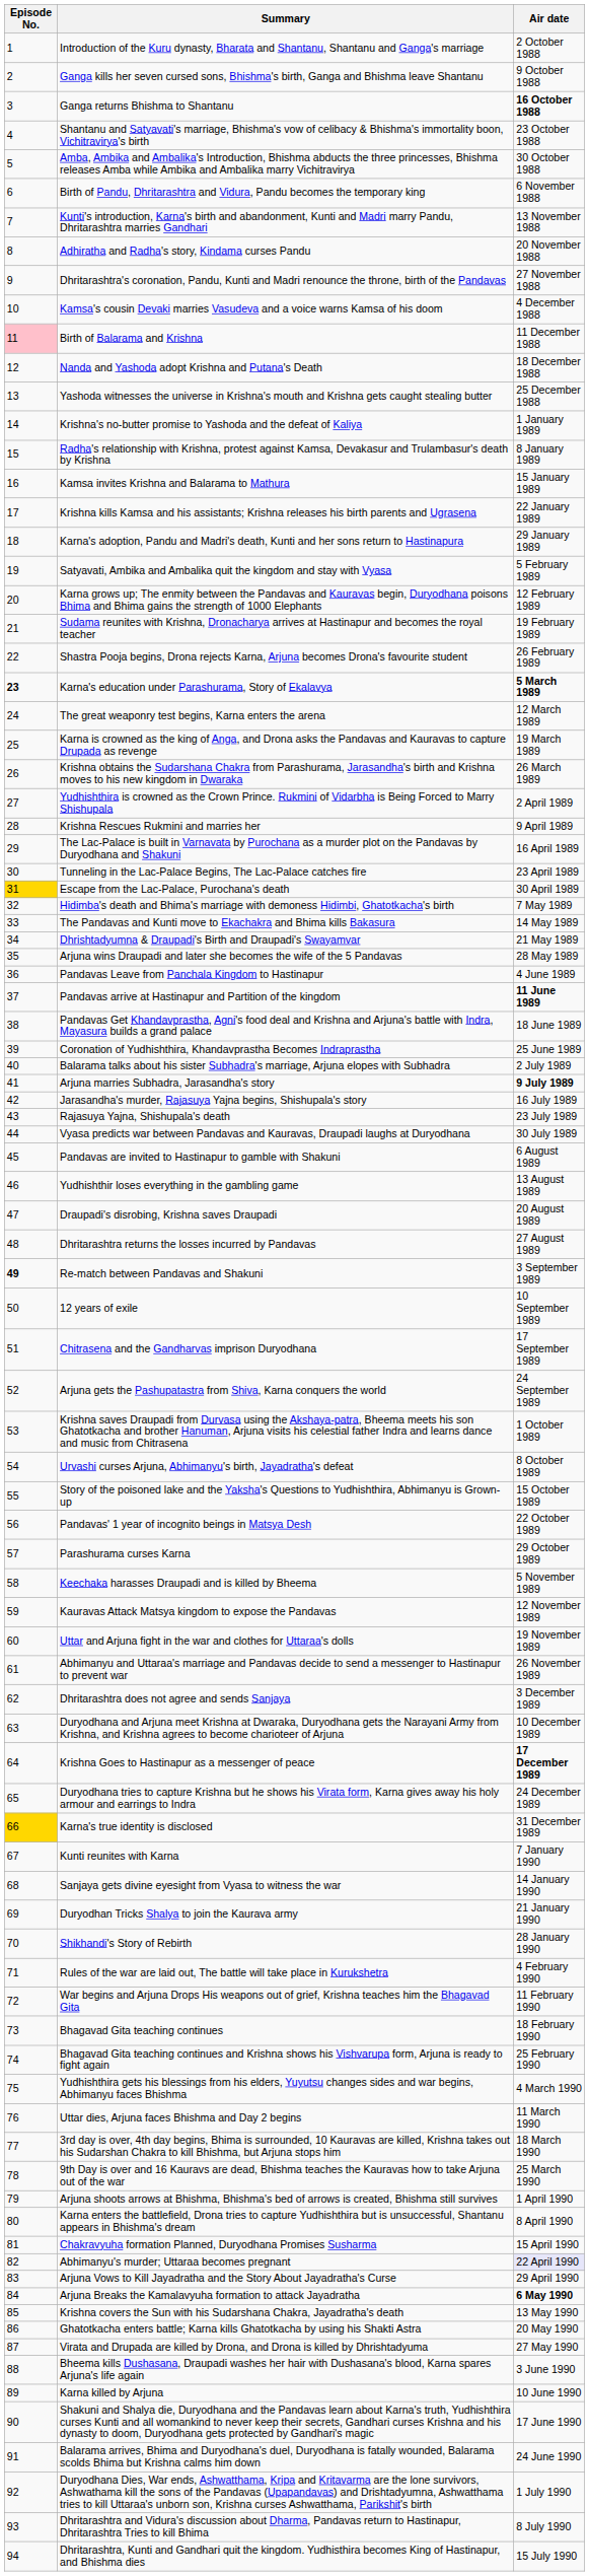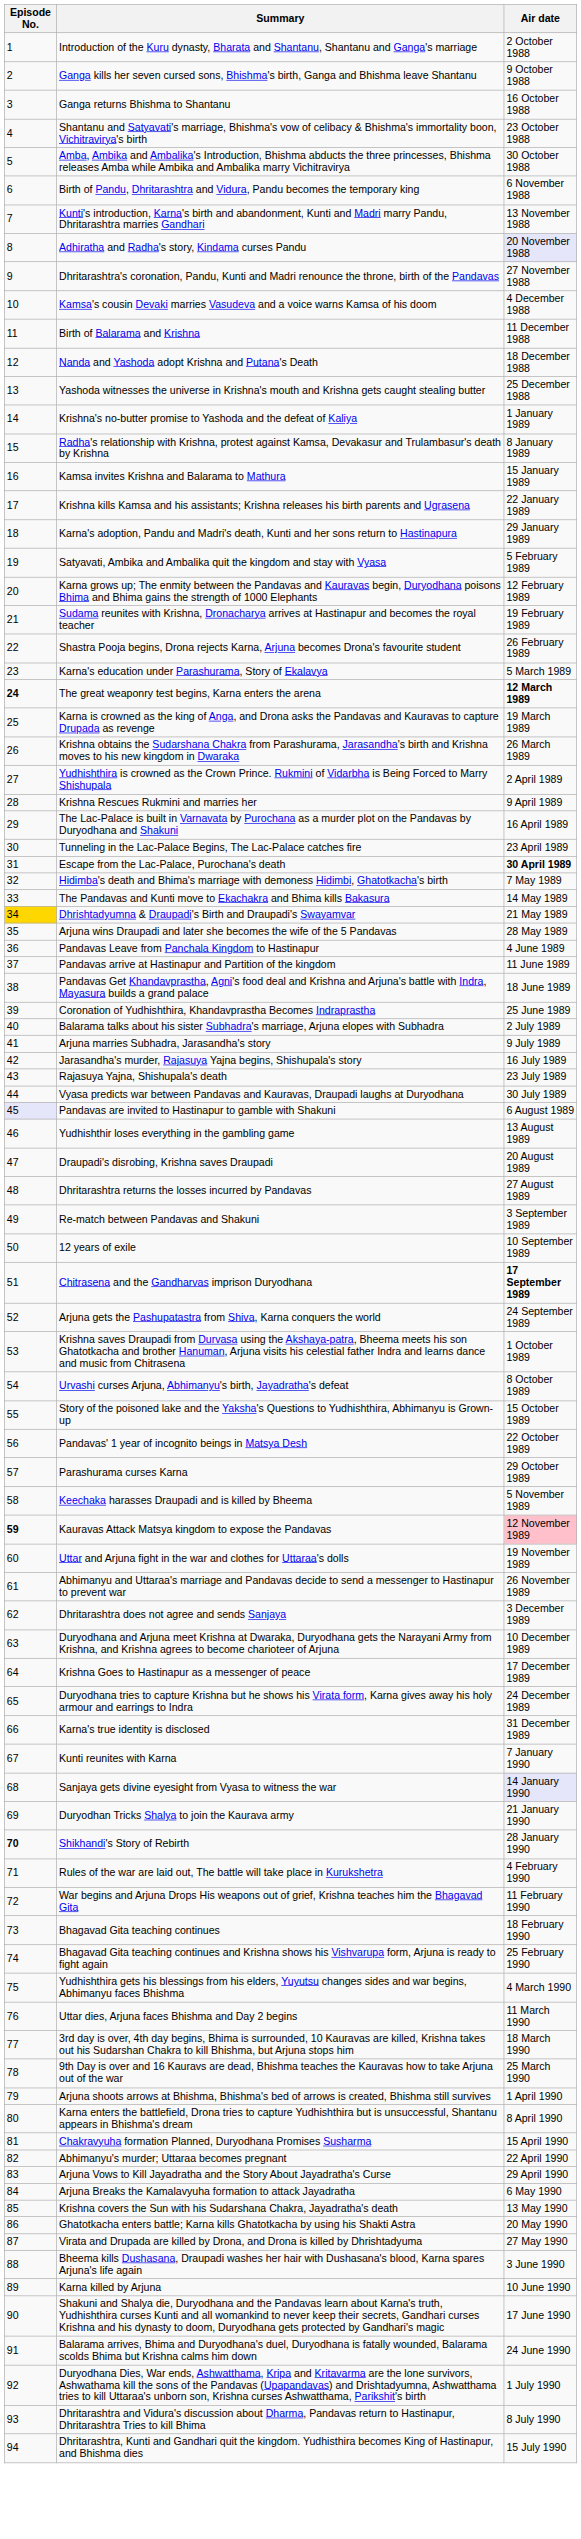Ganga returns Bhishma to Shantanu | Air date: bold -> normal
Adhiratha and Radha's story, Kindama curses Pandu | Air date: no background -> lavender background
Birth of Balarama and Krishna | Episode No.: pink background -> no background
Karna's education under Parashurama, Story of Ekalavya | Episode No.: bold -> normal
Karna's education under Parashurama, Story of Ekalavya | Air date: bold -> normal
The great weaponry test begins, Karna enters the arena | Episode No.: normal -> bold
The great weaponry test begins, Karna enters the arena | Air date: normal -> bold
Escape from the Lac-Palace, Purochana's death | Episode No.: gold background -> no background
Escape from the Lac-Palace, Purochana's death | Air date: normal -> bold
Dhrishtadyumna & Draupadi's Birth and Draupadi's Swayamvar | Episode No.: no background -> gold background
Pandavas arrive at Hastinapur and Partition of the kingdom | Air date: bold -> normal
Arjuna marries Subhadra, Jarasandha's story | Air date: bold -> normal
Pandavas are invited to Hastinapur to gamble with Shakuni | Episode No.: no background -> lavender background
Re-match between Pandavas and Shakuni | Episode No.: bold -> normal
Chitrasena and the Gandharvas imprison Duryodhana | Air date: normal -> bold
Kauravas Attack Matsya kingdom to expose the Pandavas | Episode No.: normal -> bold
Kauravas Attack Matsya kingdom to expose the Pandavas | Air date: no background -> pink background
Krishna Goes to Hastinapur as a messenger of peace | Air date: bold -> normal
Karna's true identity is disclosed | Episode No.: gold background -> no background
Sanjaya gets divine eyesight from Vyasa to witness the war | Air date: no background -> lavender background
Shikhandi's Story of Rebirth | Episode No.: normal -> bold
Abhimanyu's murder; Uttaraa becomes pregnant | Air date: lavender background -> no background
Arjuna Breaks the Kamalavyuha formation to attack Jayadratha | Air date: bold -> normal
